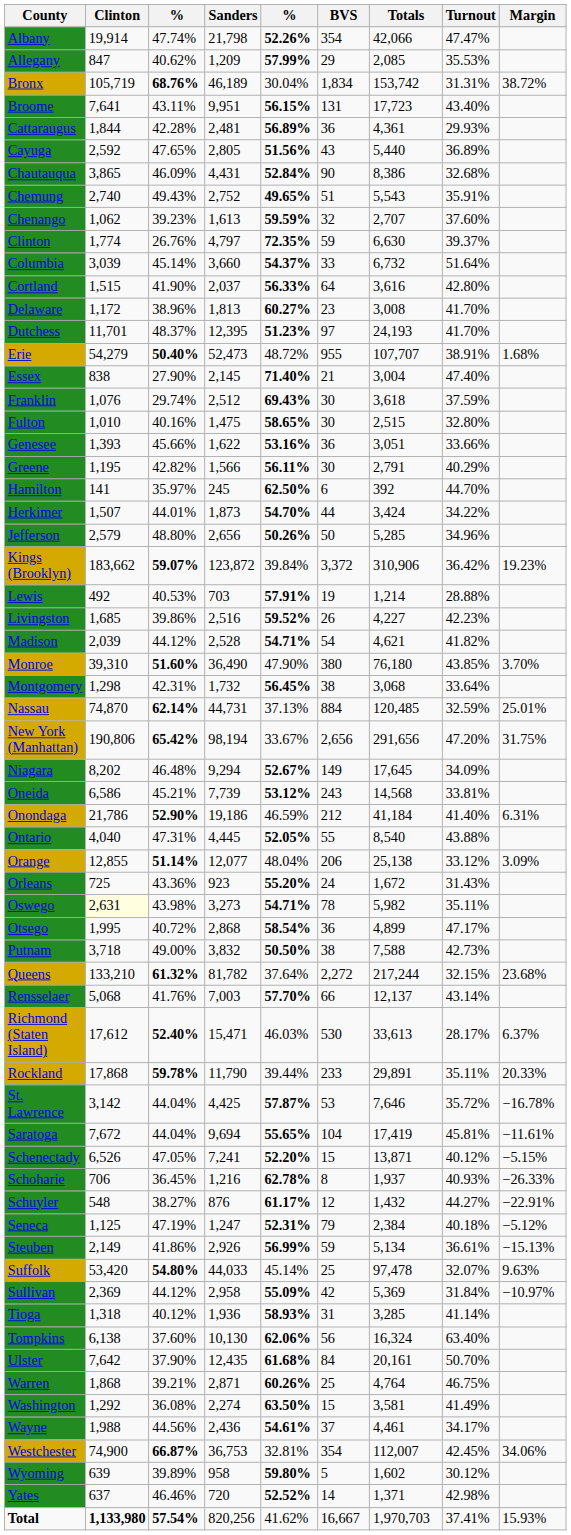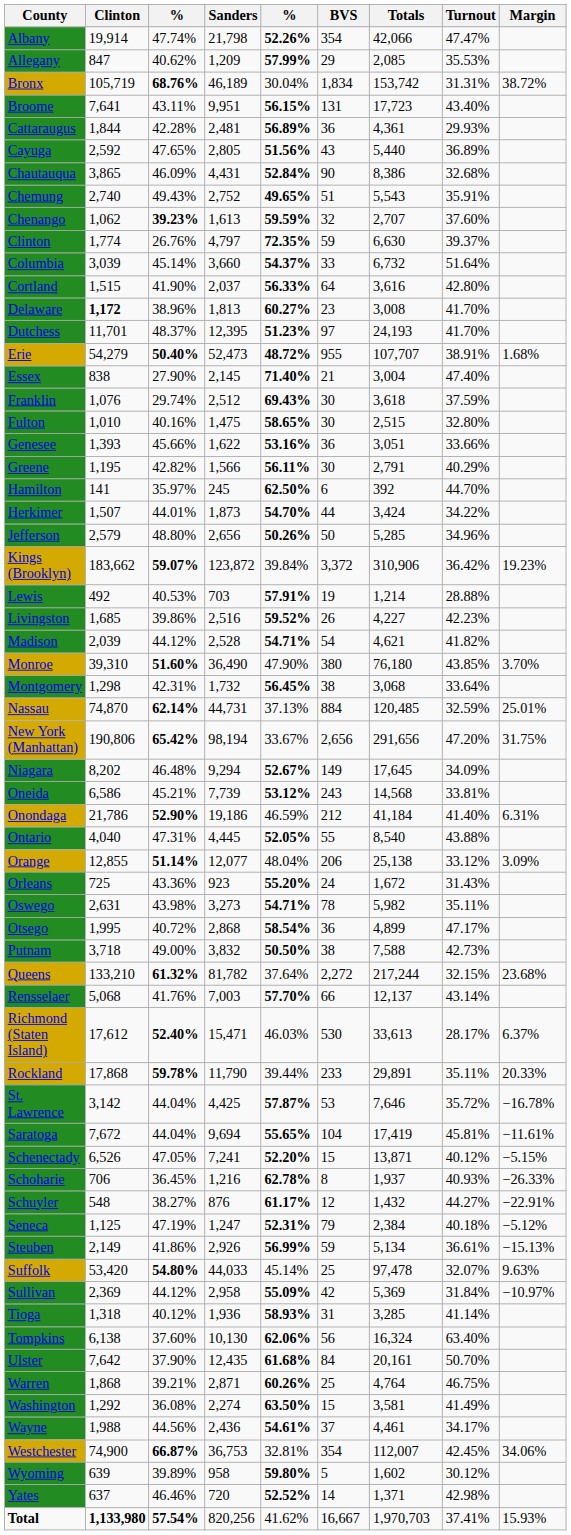Chenango | column 3: normal -> bold
Delaware | Clinton: normal -> bold
Erie | column 5: normal -> bold
Oswego | Clinton: lightyellow background -> no background
